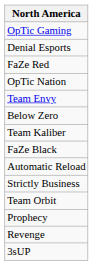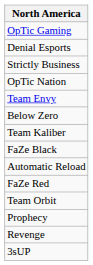row 4 | column 1: FaZe Red -> Strictly Business
row 11 | column 1: Strictly Business -> FaZe Red
